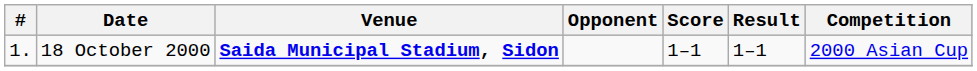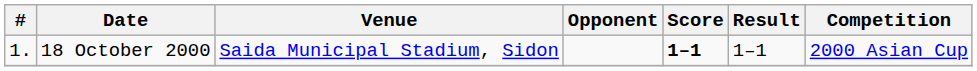18 October 2000 | Venue: bold -> normal
18 October 2000 | Score: normal -> bold
